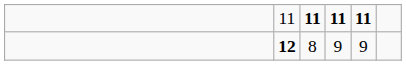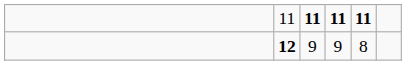row 2 | column 3: 8 -> 9
row 2 | column 5: 9 -> 8
